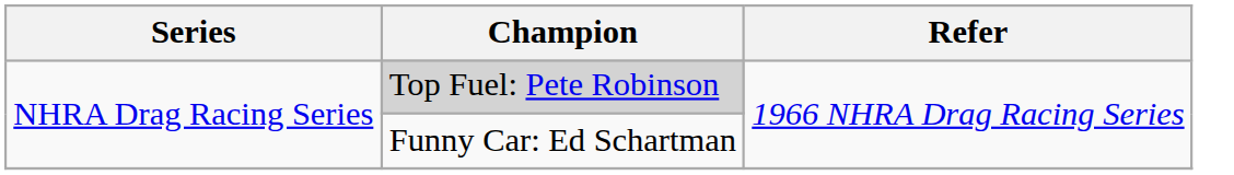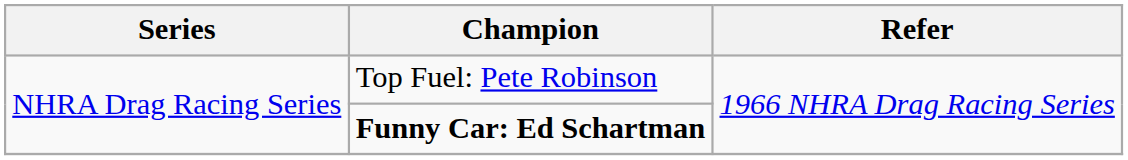Top Fuel: Pete Robinson | Champion: lightgrey background -> no background
Funny Car: Ed Schartman | Champion: normal -> bold
